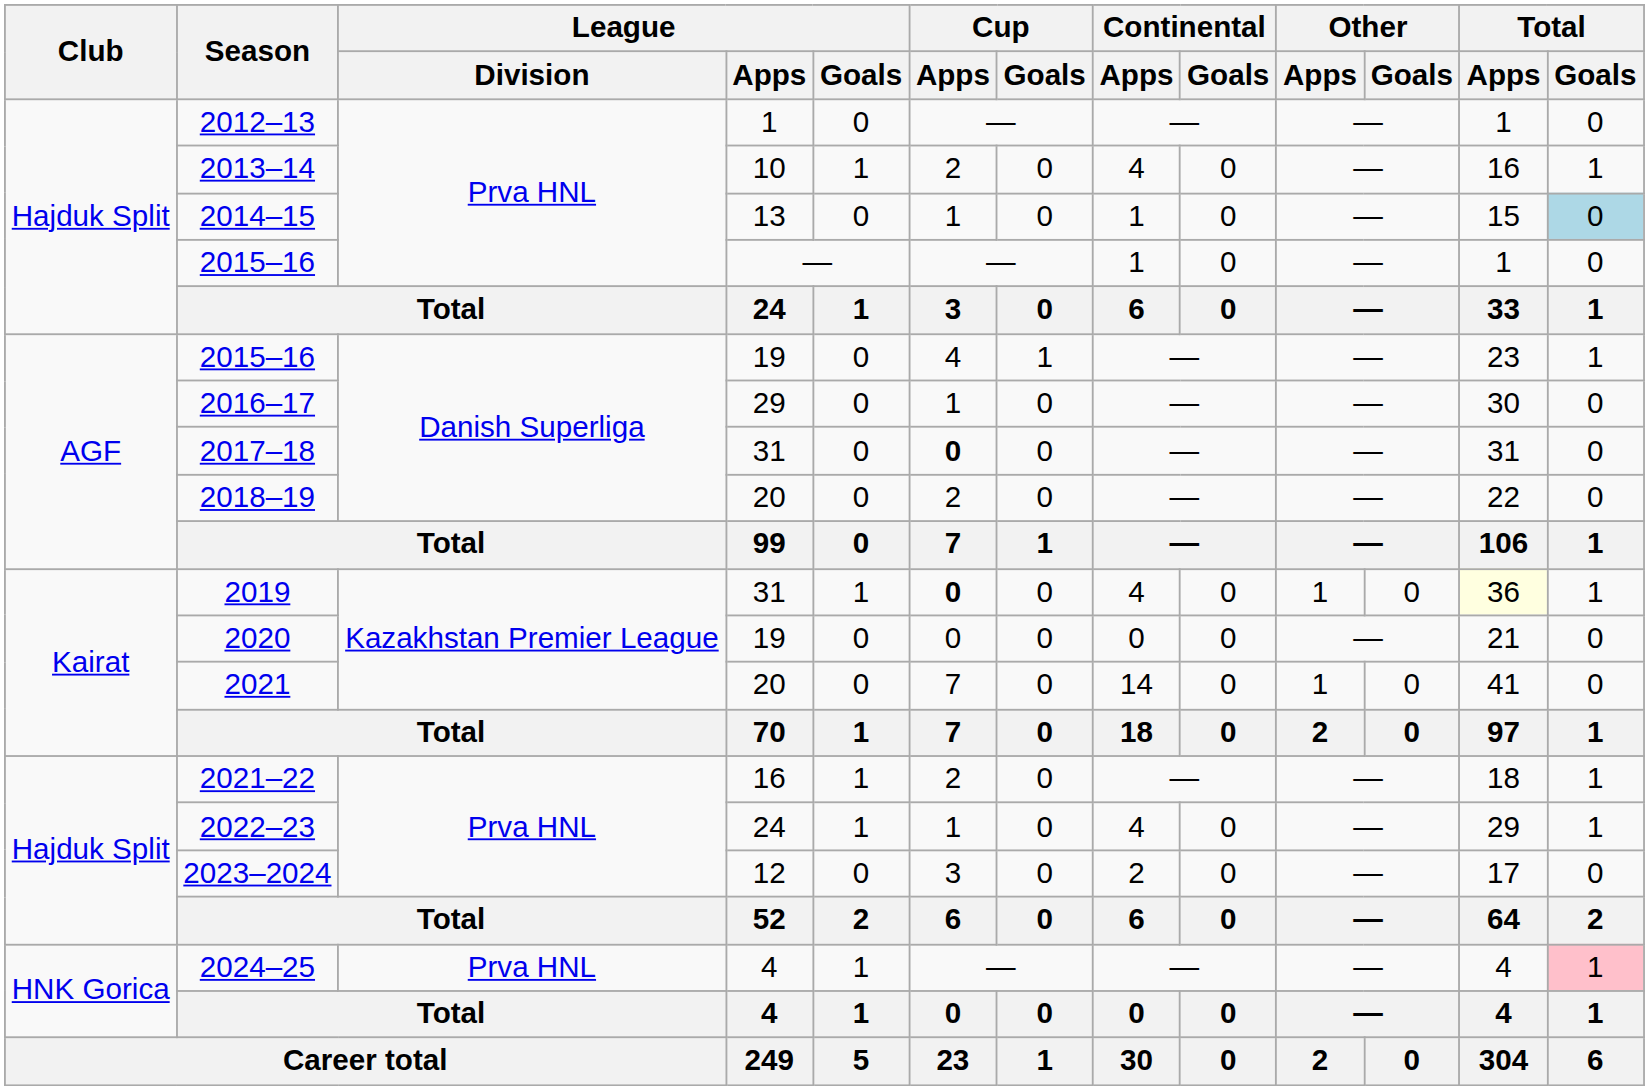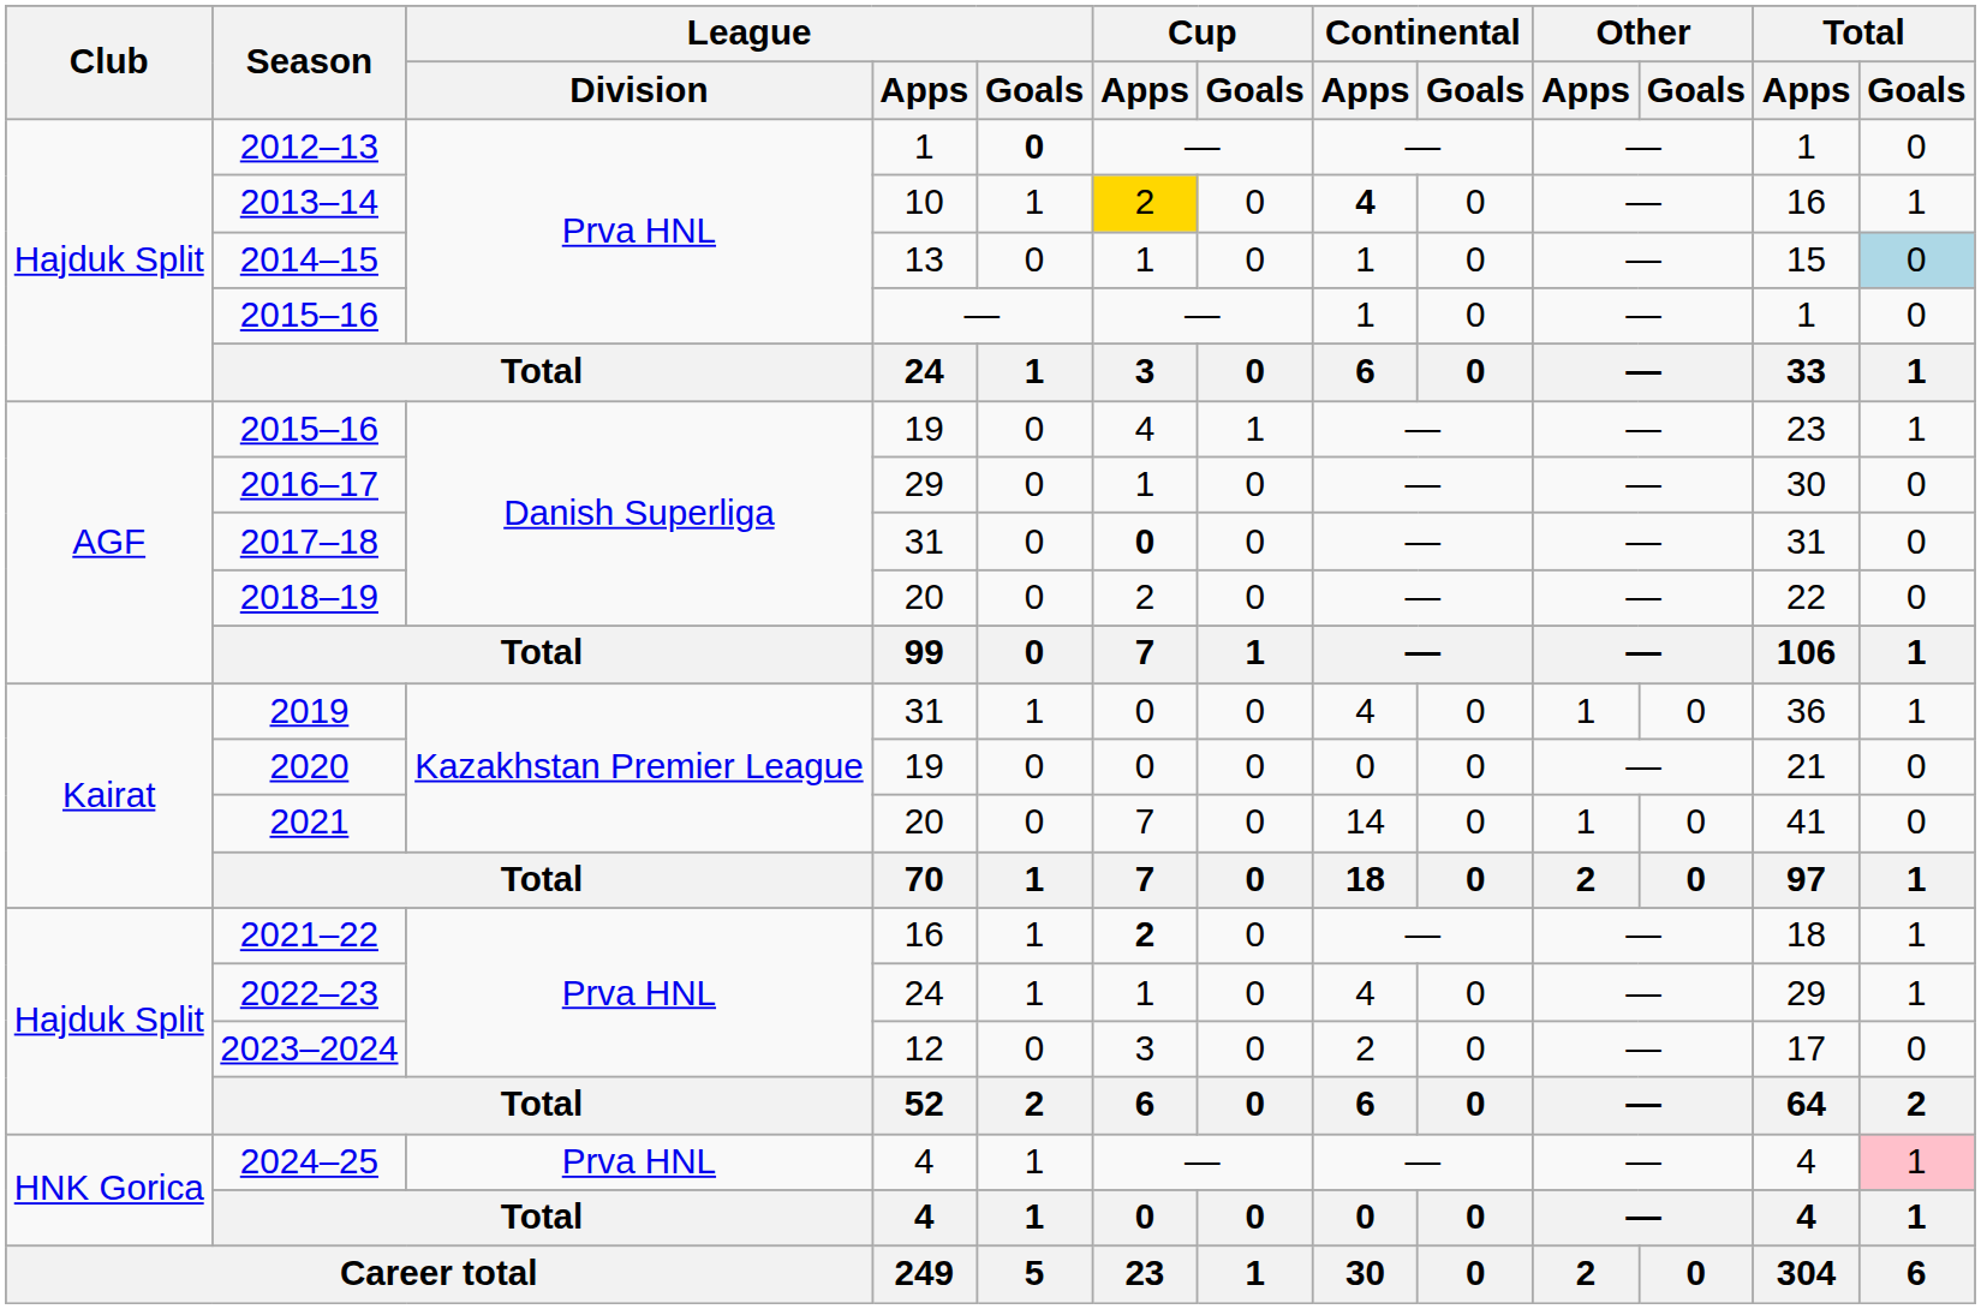2012–13 | League / Goals: normal -> bold
2013–14 | Cup / Apps: no background -> gold background
2013–14 | Continental / Apps: normal -> bold
2019 | Cup / Apps: bold -> normal
2019 | Total / Apps: lightyellow background -> no background
2021–22 | Cup / Apps: normal -> bold
